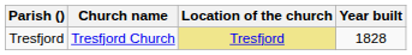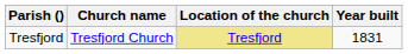row 2 | Year built: 1828 -> 1831
